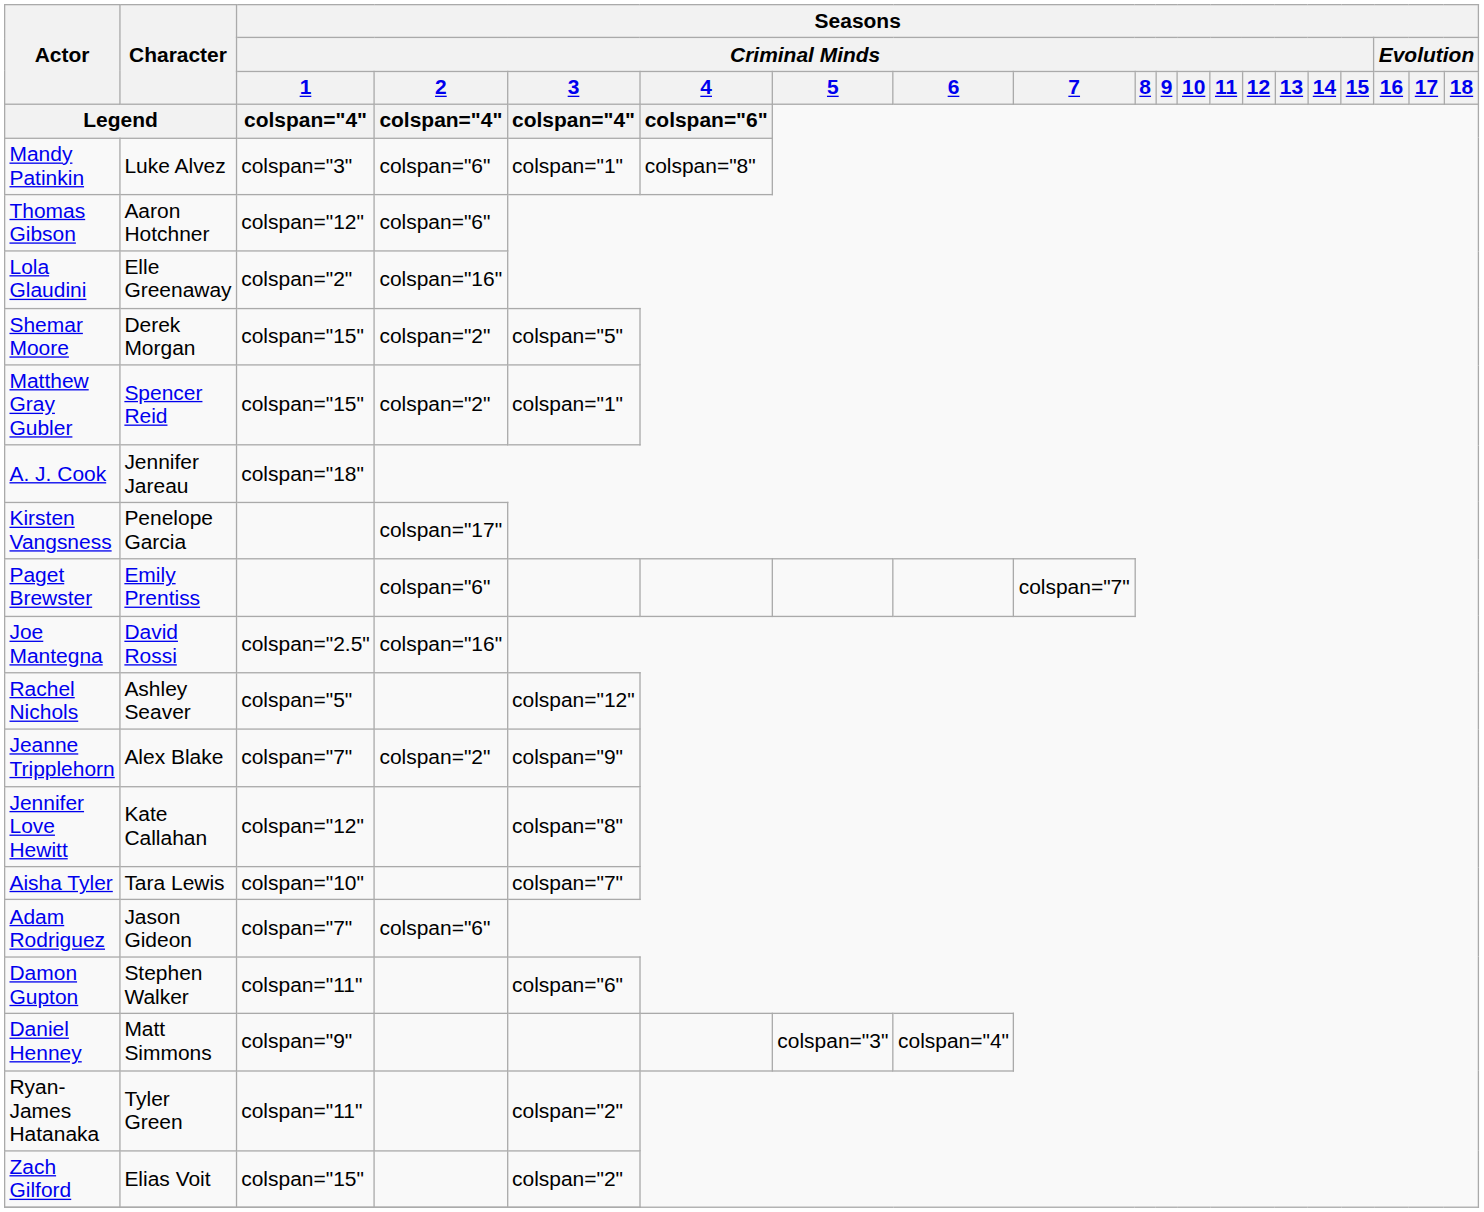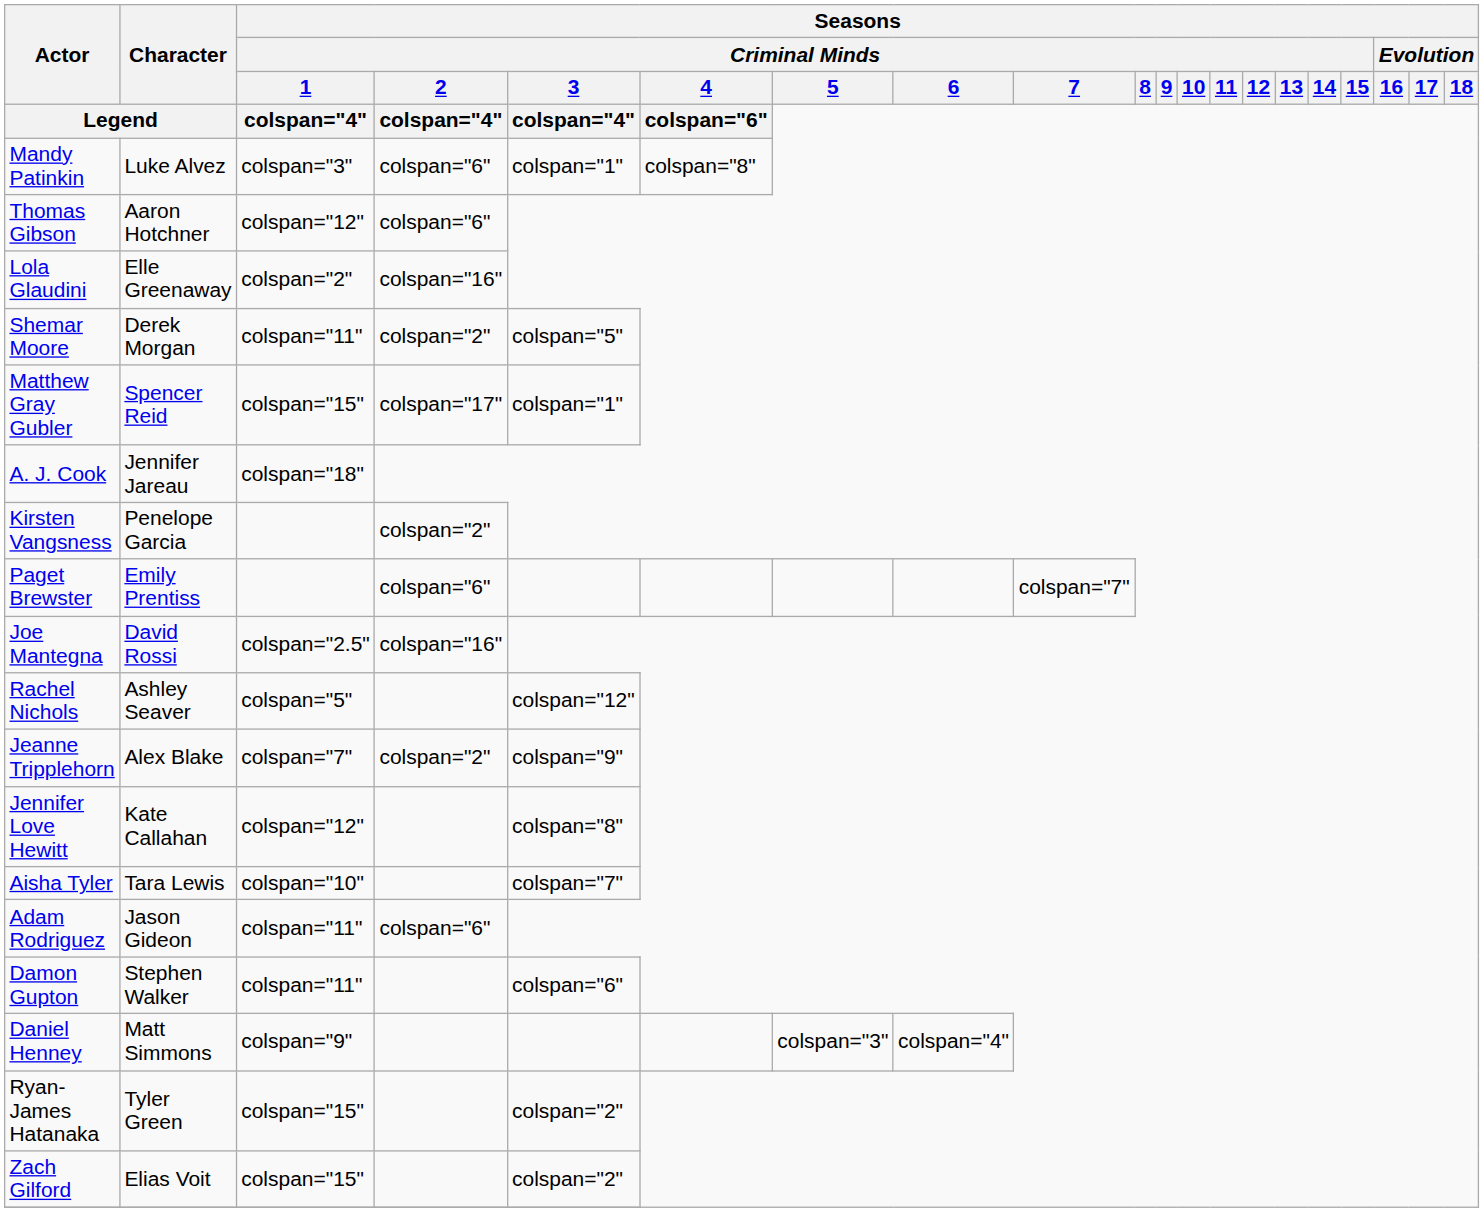Shemar Moore | Seasons / Criminal Minds / 1 / colspan="4": colspan="15" -> colspan="11"
Matthew Gray Gubler | Seasons / Criminal Minds / 2 / colspan="4": colspan="2" -> colspan="17"
Kirsten Vangsness | Seasons / Criminal Minds / 2 / colspan="4": colspan="17" -> colspan="2"
Adam Rodriguez | Seasons / Criminal Minds / 1 / colspan="4": colspan="7" -> colspan="11"
Ryan-James Hatanaka | Seasons / Criminal Minds / 1 / colspan="4": colspan="11" -> colspan="15"
